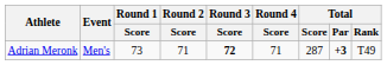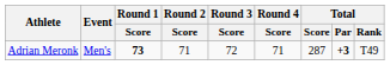Adrian Meronk | Round 1 / Score: normal -> bold
Adrian Meronk | Round 3 / Score: bold -> normal
